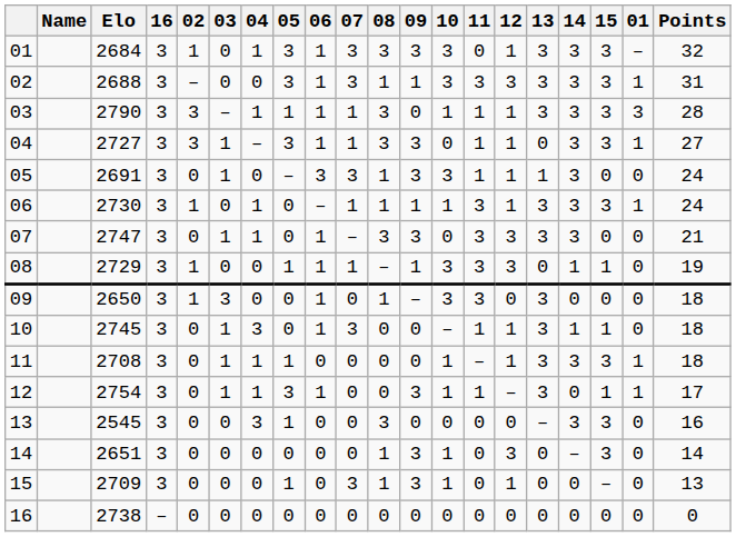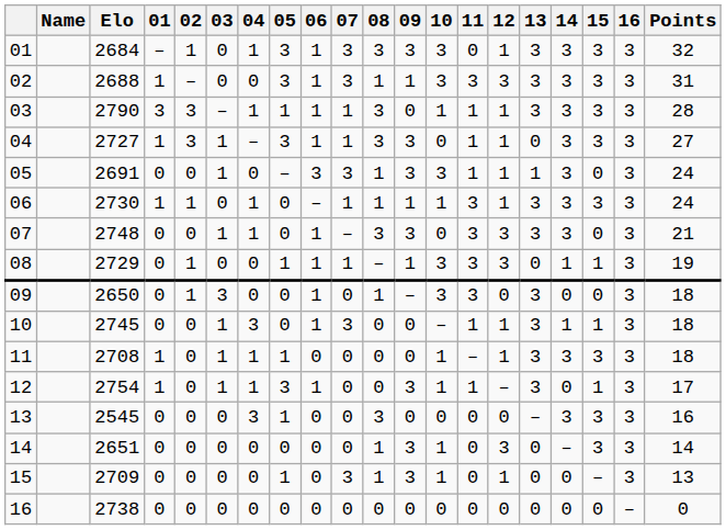columns swapped: 01 <-> 16
row 8 | Elo: 2747 -> 2748
